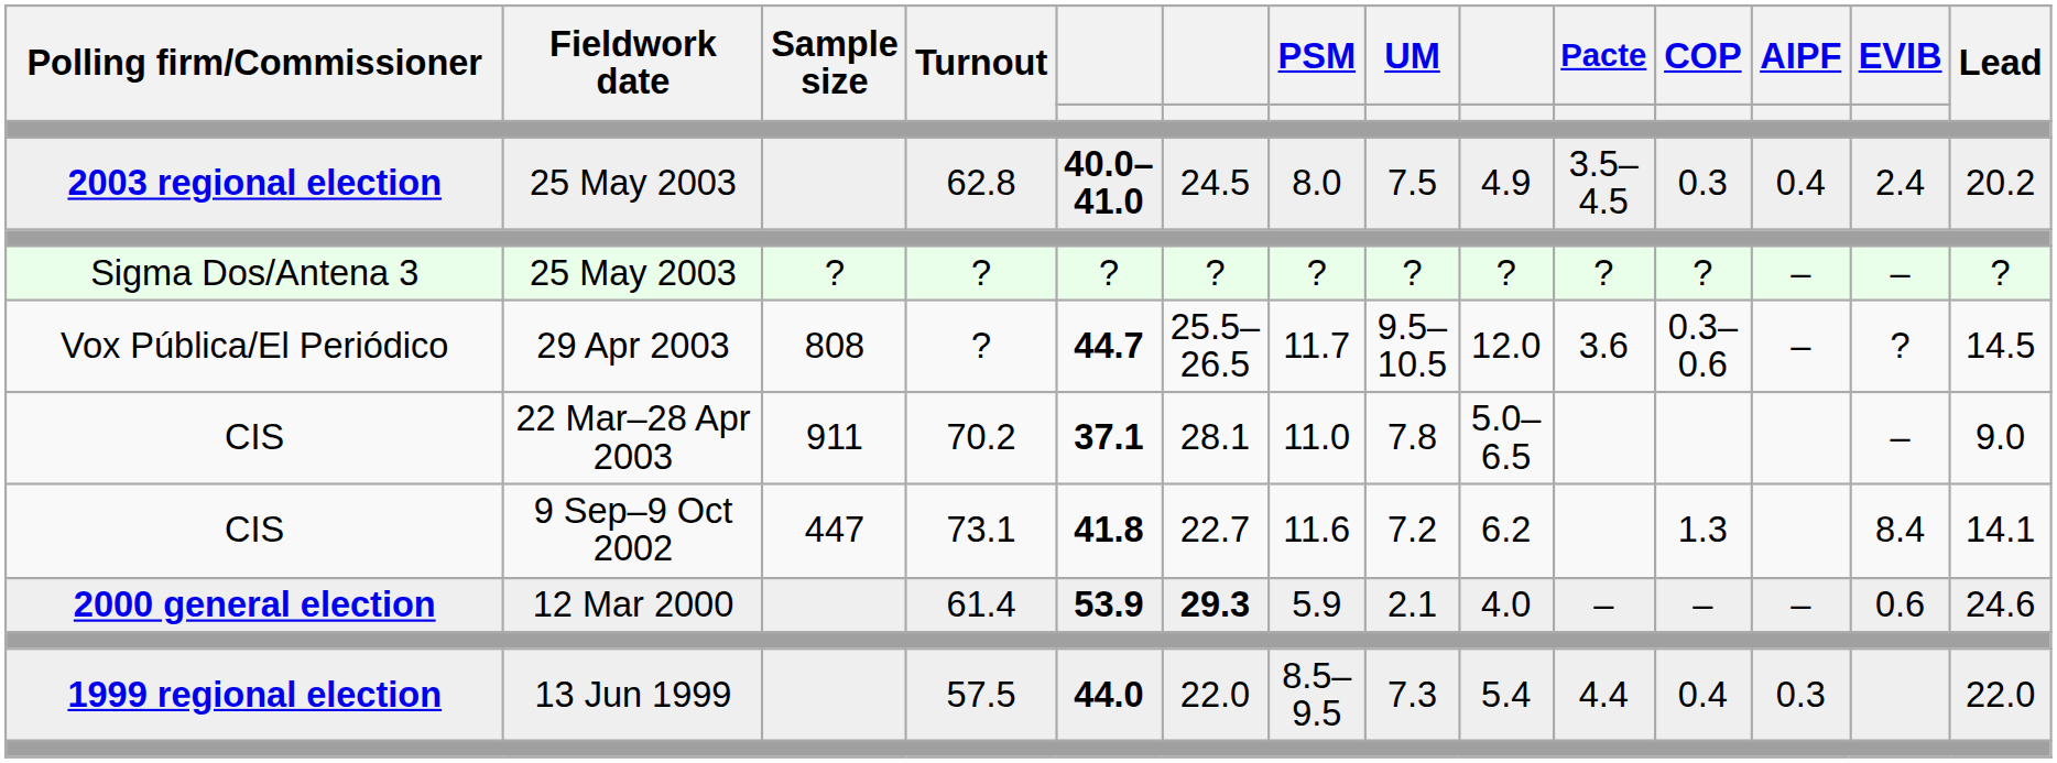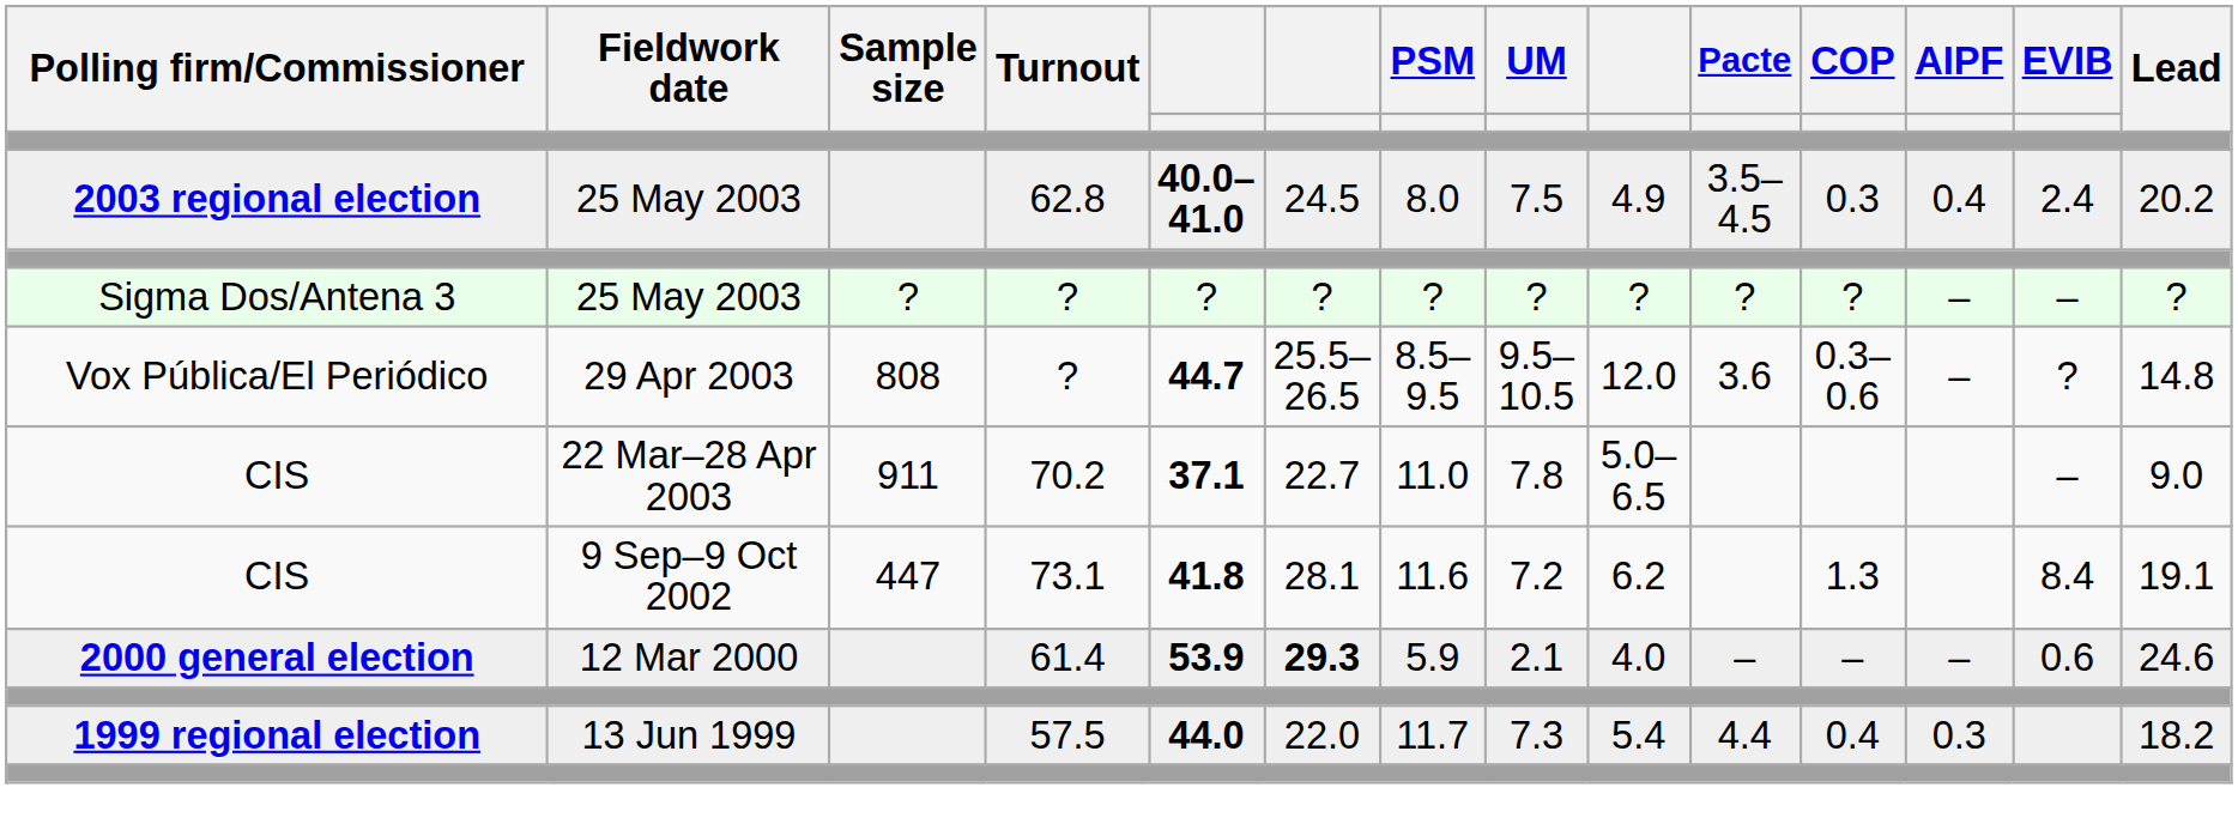Vox Pública/El Periódico | PSM: 11.7 -> 8.5– 9.5
Vox Pública/El Periódico | Lead: 14.5 -> 14.8
CIS / 22 Mar–28 Apr 2003 | column 6: 28.1 -> 22.7
CIS / 9 Sep–9 Oct 2002 | column 6: 22.7 -> 28.1
CIS / 9 Sep–9 Oct 2002 | Lead: 14.1 -> 19.1
1999 regional election | PSM: 8.5– 9.5 -> 11.7
1999 regional election | Lead: 22.0 -> 18.2
